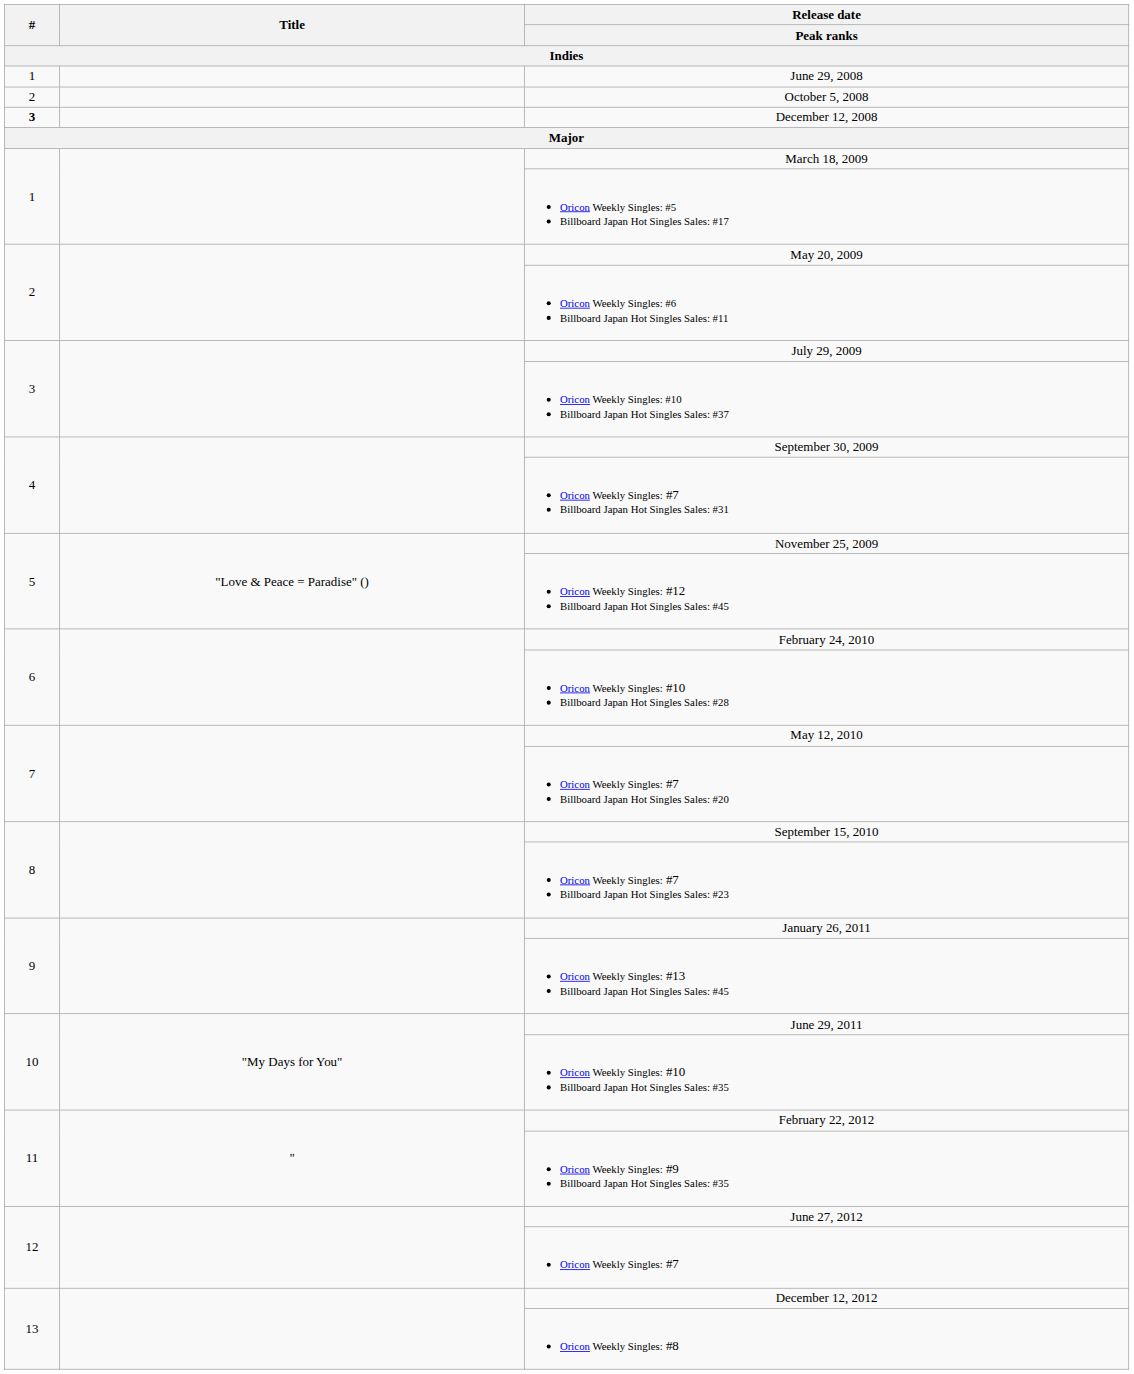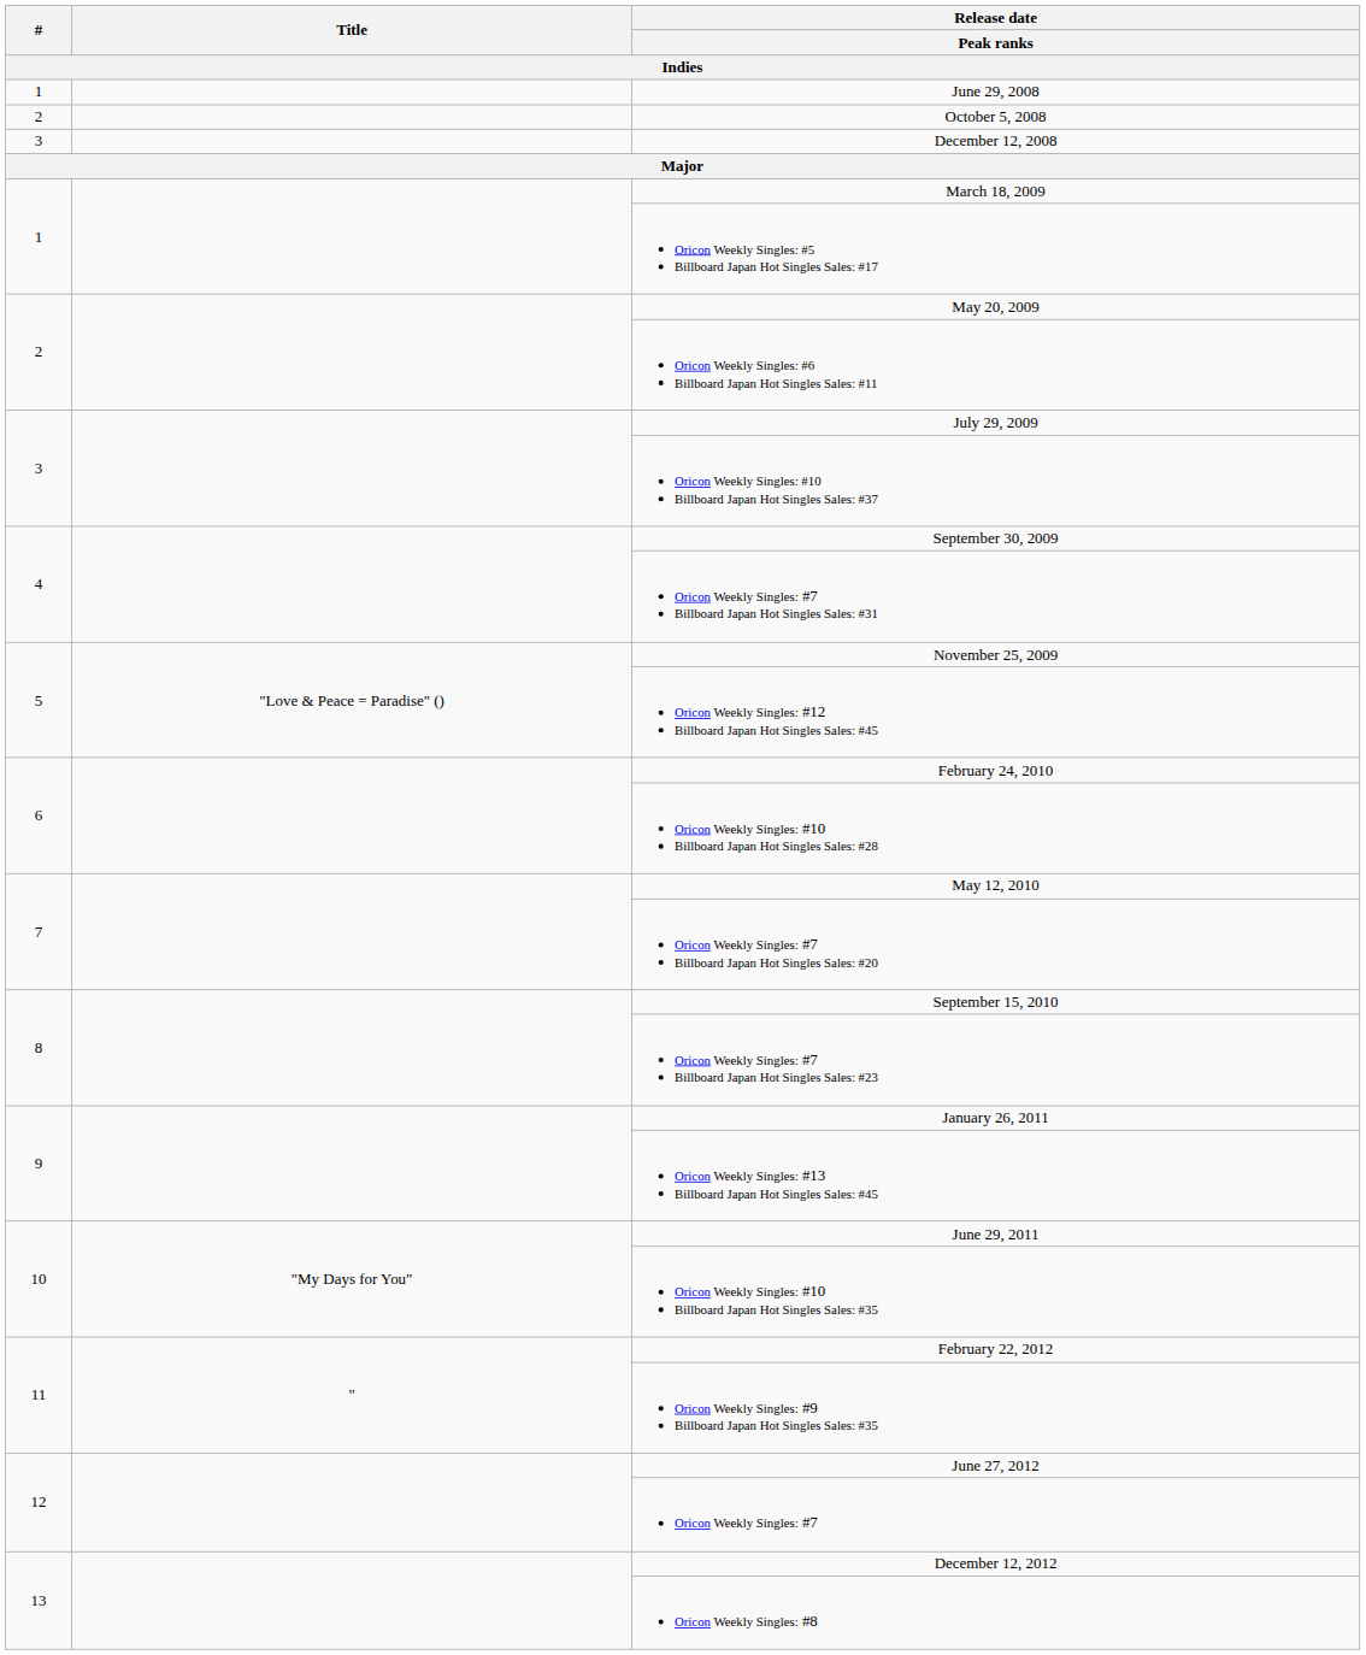December 12, 2008 | #: bold -> normal
